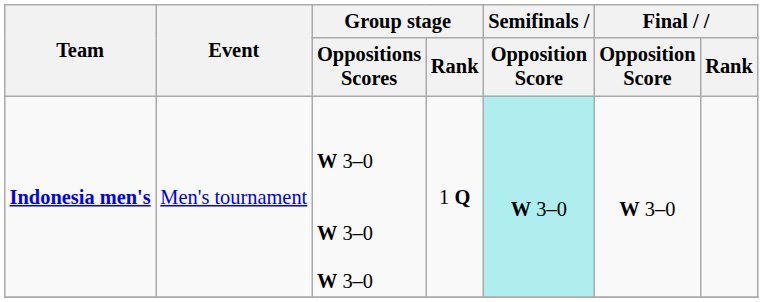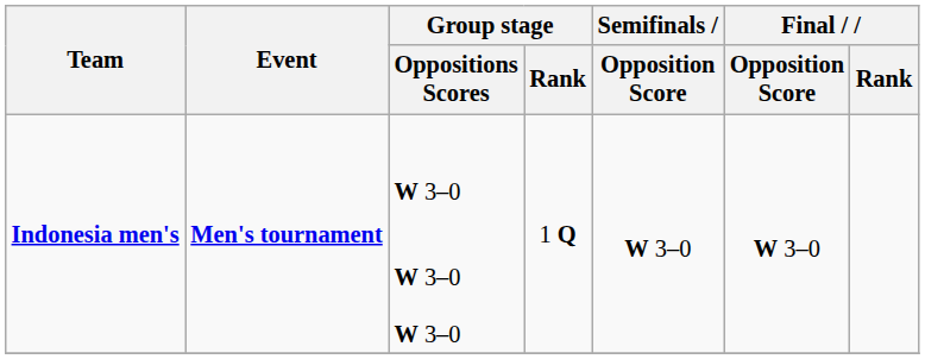Indonesia men's | Event: normal -> bold
Indonesia men's | Semifinals / Opposition Score: paleturquoise background -> no background
